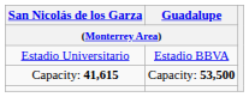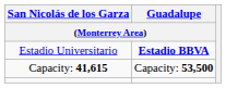Estadio Universitario | Guadalupe / (Monterrey Area): normal -> bold
